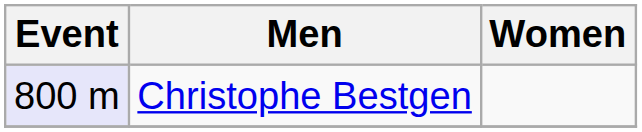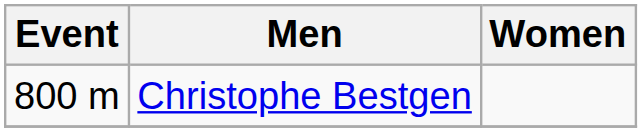Christophe Bestgen | Event: lavender background -> no background
